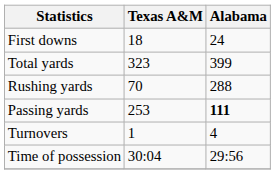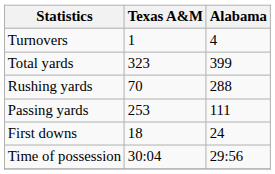rows swapped: First downs <-> Turnovers
Passing yards | Alabama: bold -> normal
